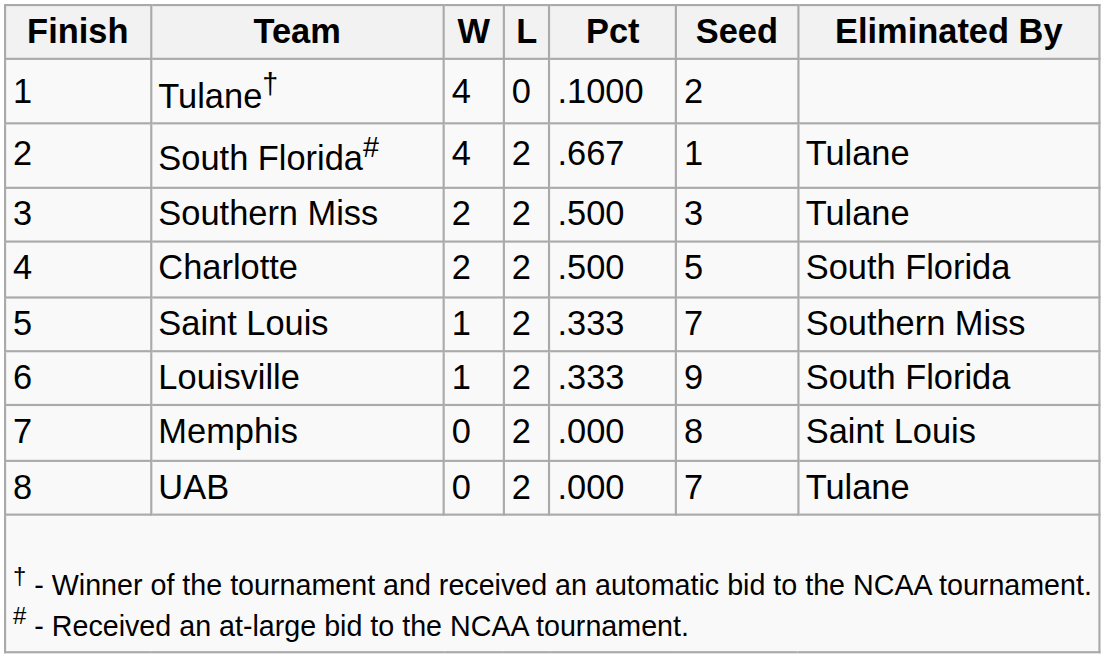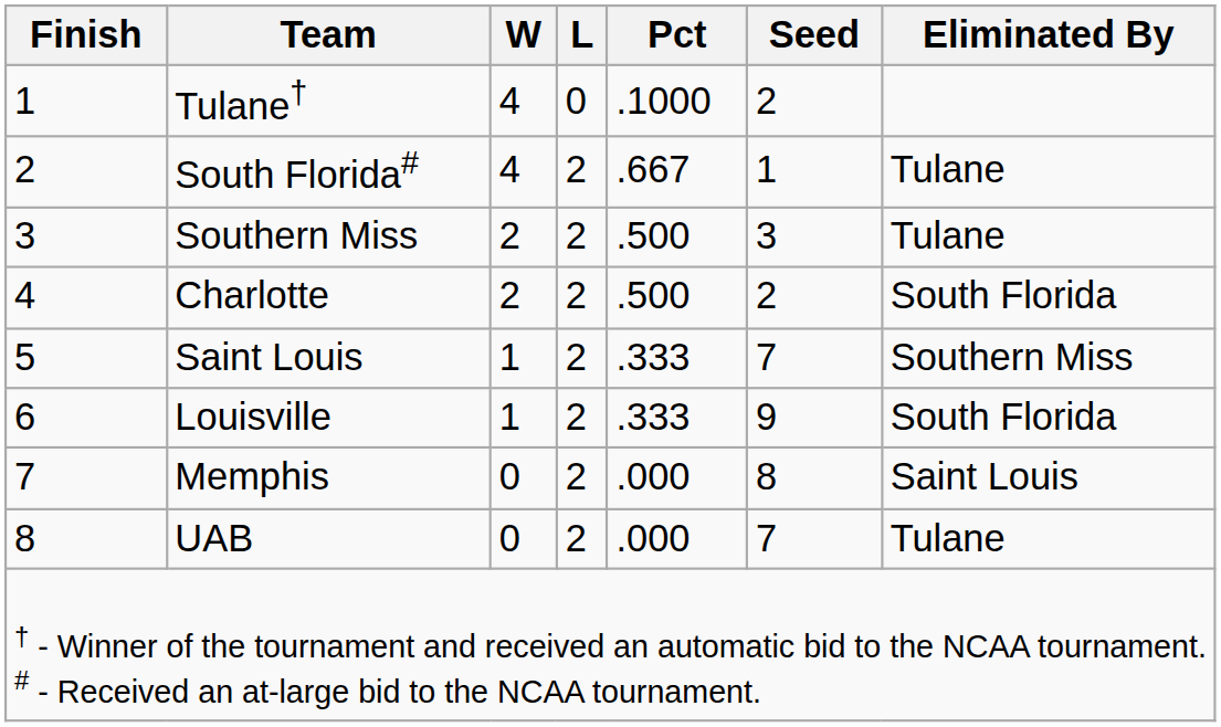Charlotte | Seed: 5 -> 2
